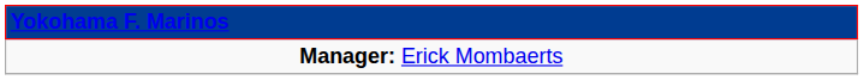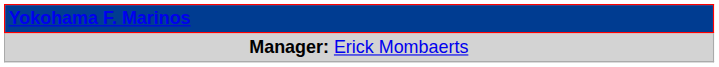Manager: Erick Mombaerts | column 1: no background -> lightgrey background
